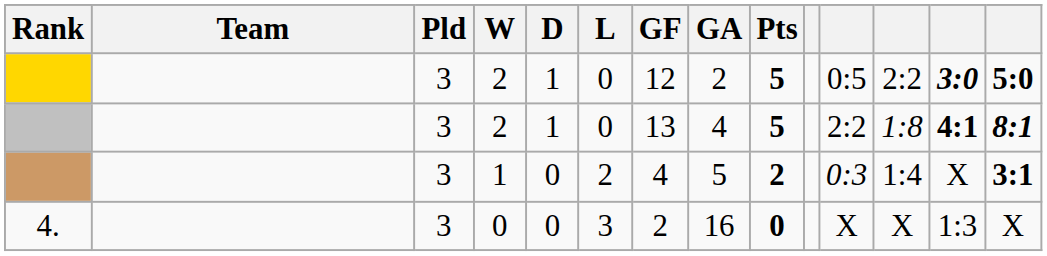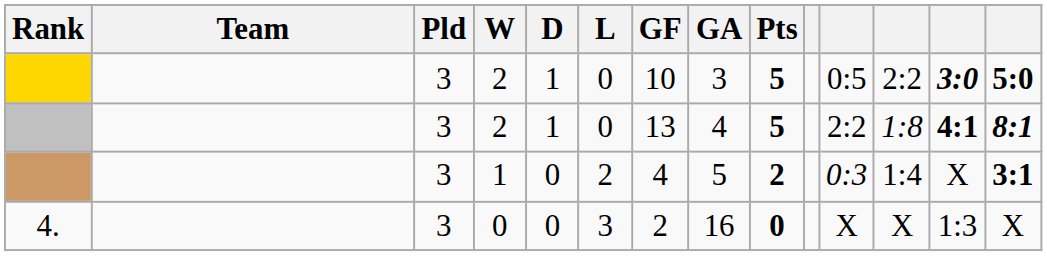row 2 | GF: 12 -> 10
row 2 | GA: 2 -> 3
